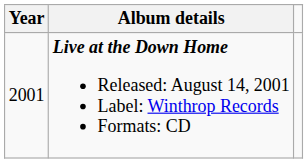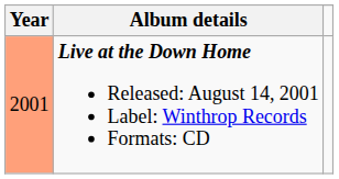2001 | Year: no background -> lightsalmon background
